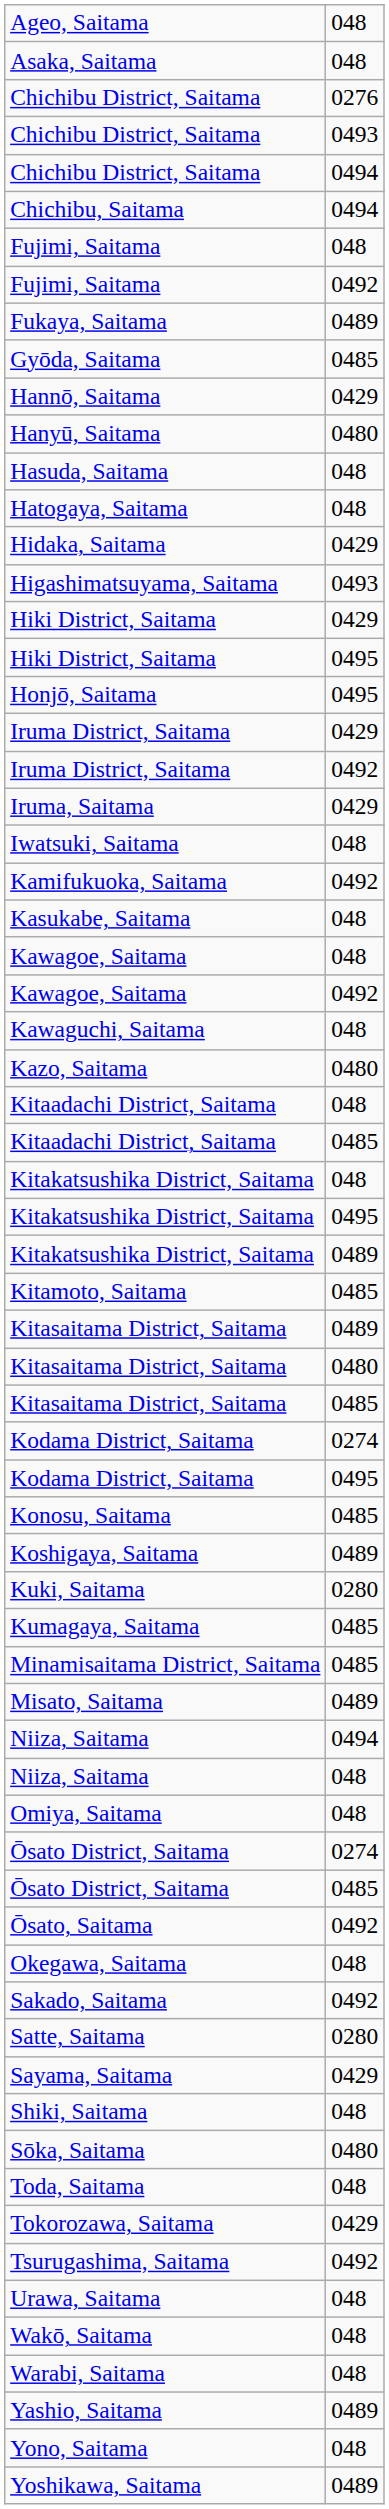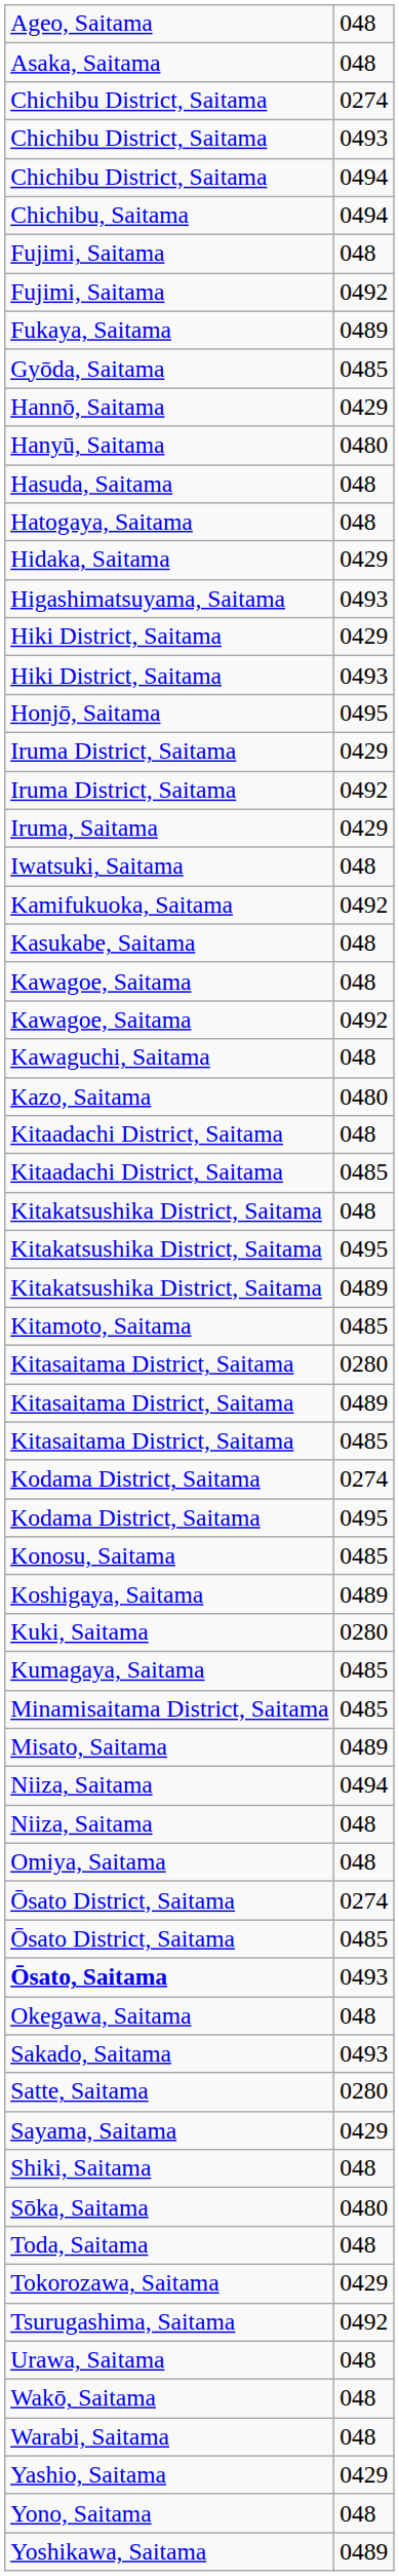row 3 | column 2: 0276 -> 0274
row 18 | column 2: 0495 -> 0493
row 36 | column 2: 0489 -> 0280
row 37 | column 2: 0480 -> 0489
row 52 | column 1: normal -> bold
row 52 | column 2: 0492 -> 0493
row 54 | column 2: 0492 -> 0493
row 65 | column 2: 0489 -> 0429
